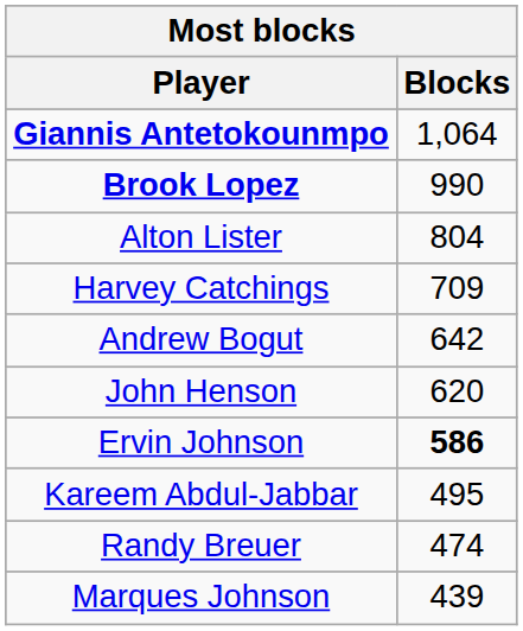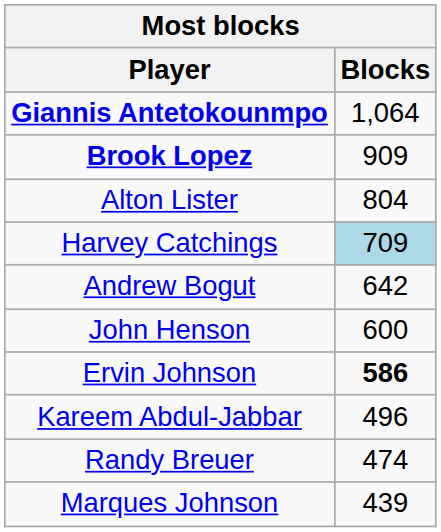Brook Lopez | Blocks: 990 -> 909
Harvey Catchings | Blocks: no background -> lightblue background
John Henson | Blocks: 620 -> 600
Kareem Abdul-Jabbar | Blocks: 495 -> 496
